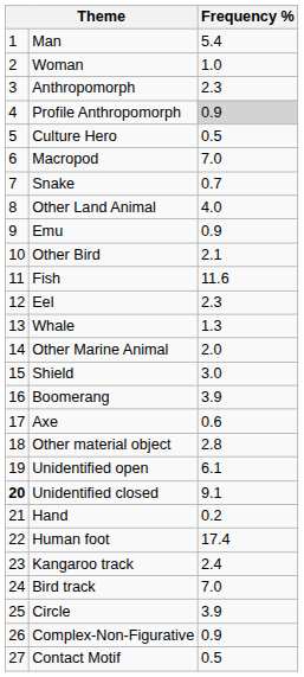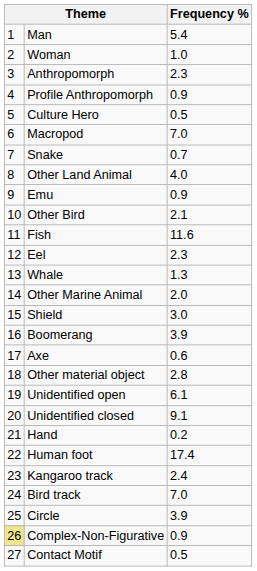Profile Anthropomorph | Frequency %: lightgrey background -> no background
Unidentified closed | column 1: bold -> normal
Complex-Non-Figurative | column 1: no background -> khaki background
